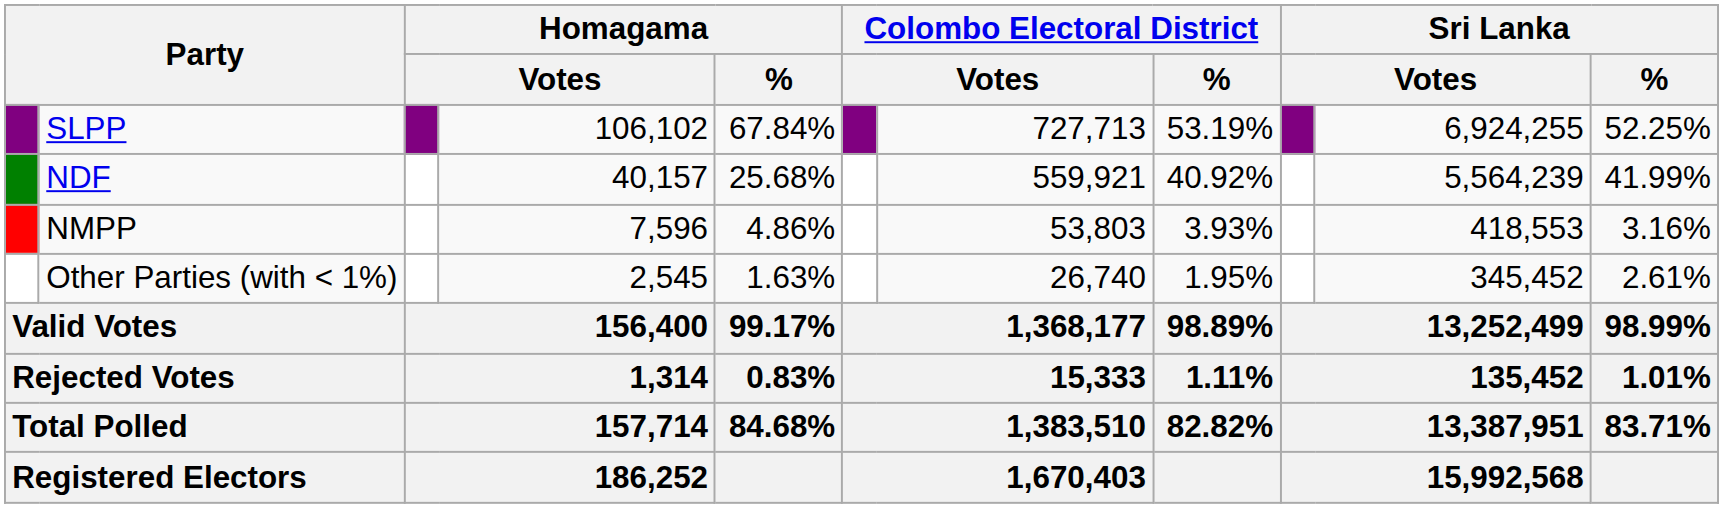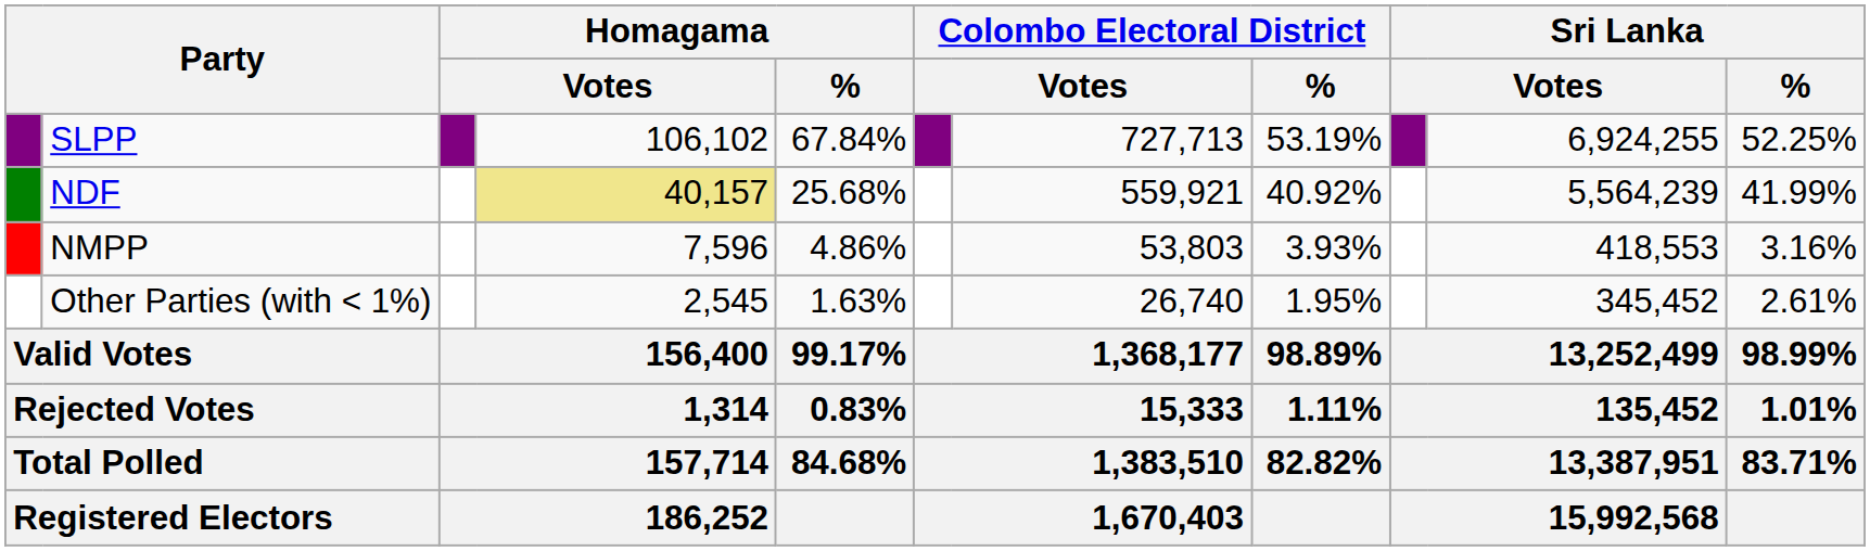NDF | column 4: no background -> khaki background
